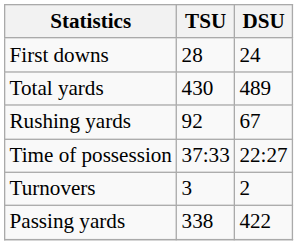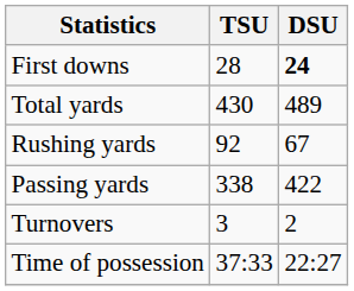First downs | DSU: normal -> bold
rows swapped: Passing yards <-> Time of possession
